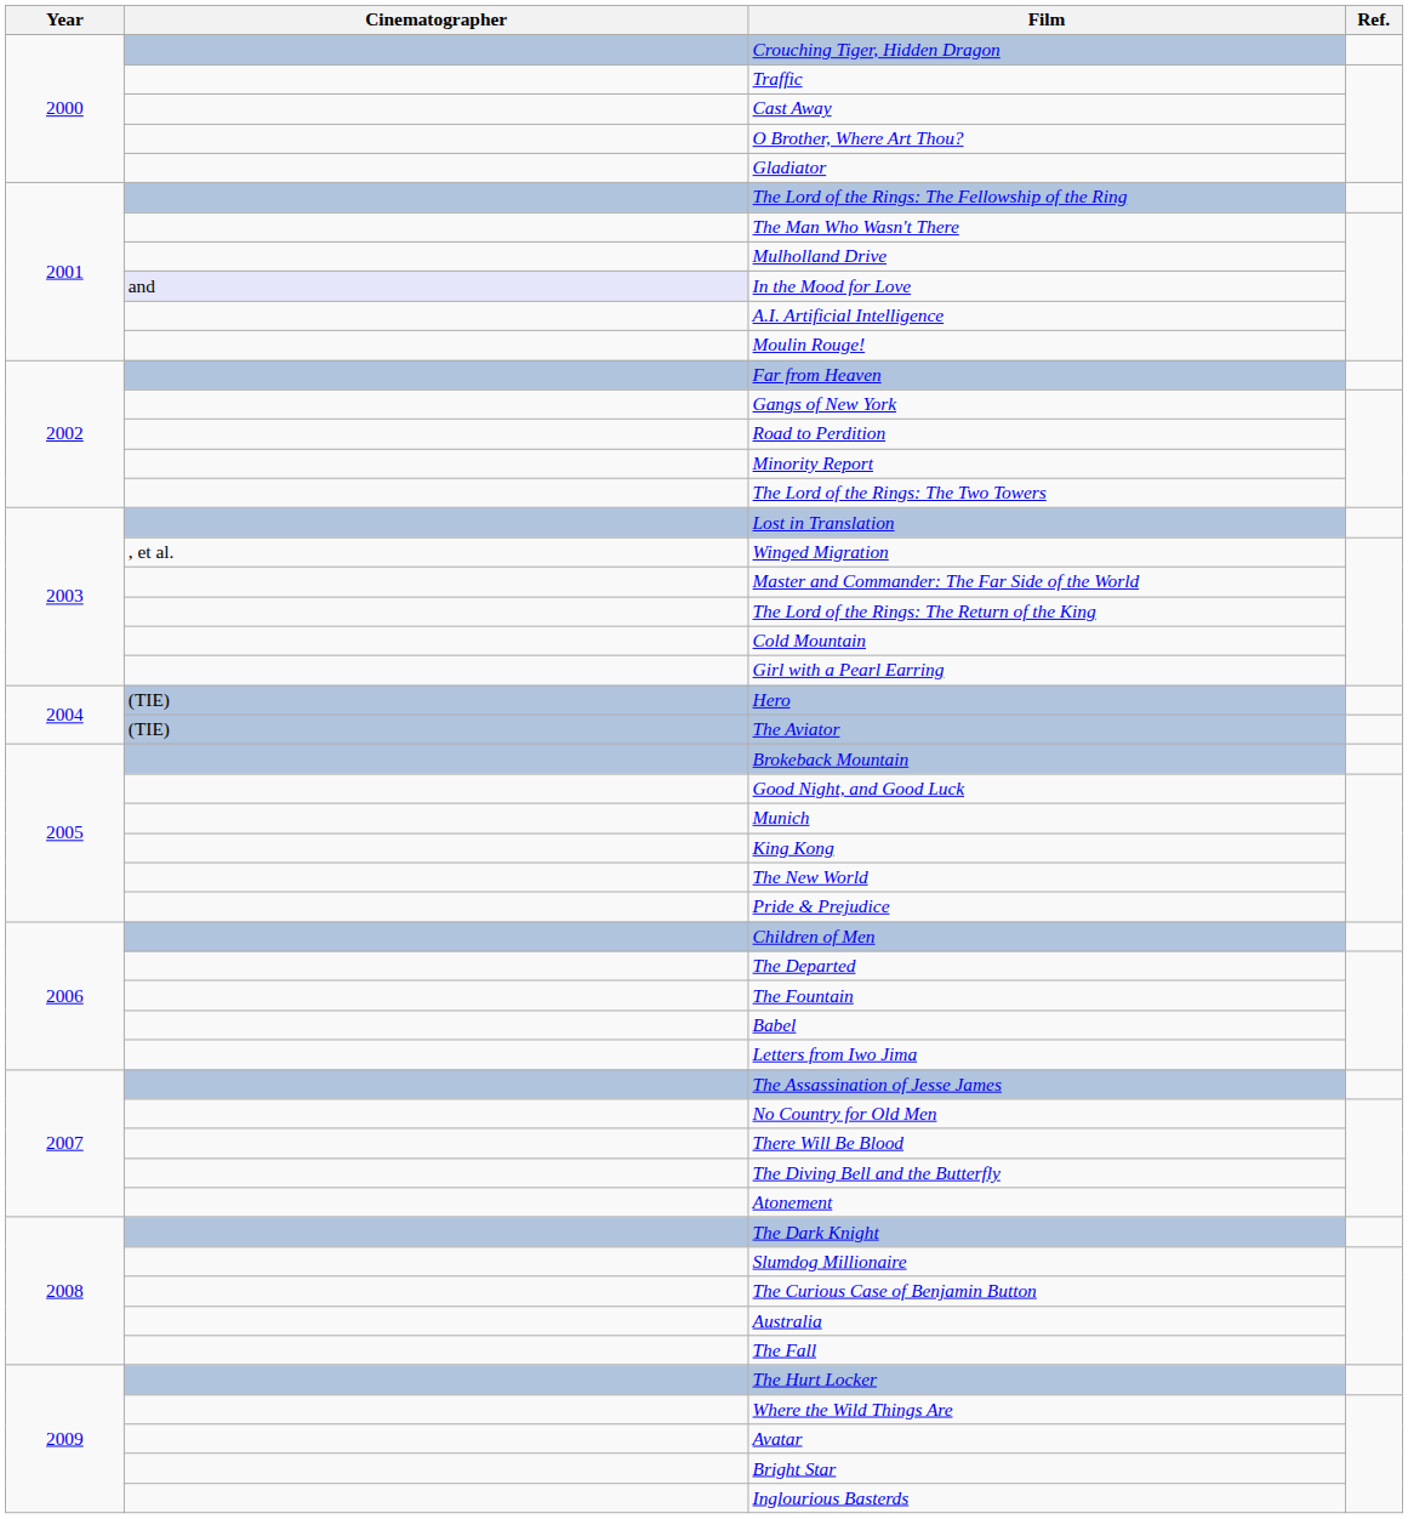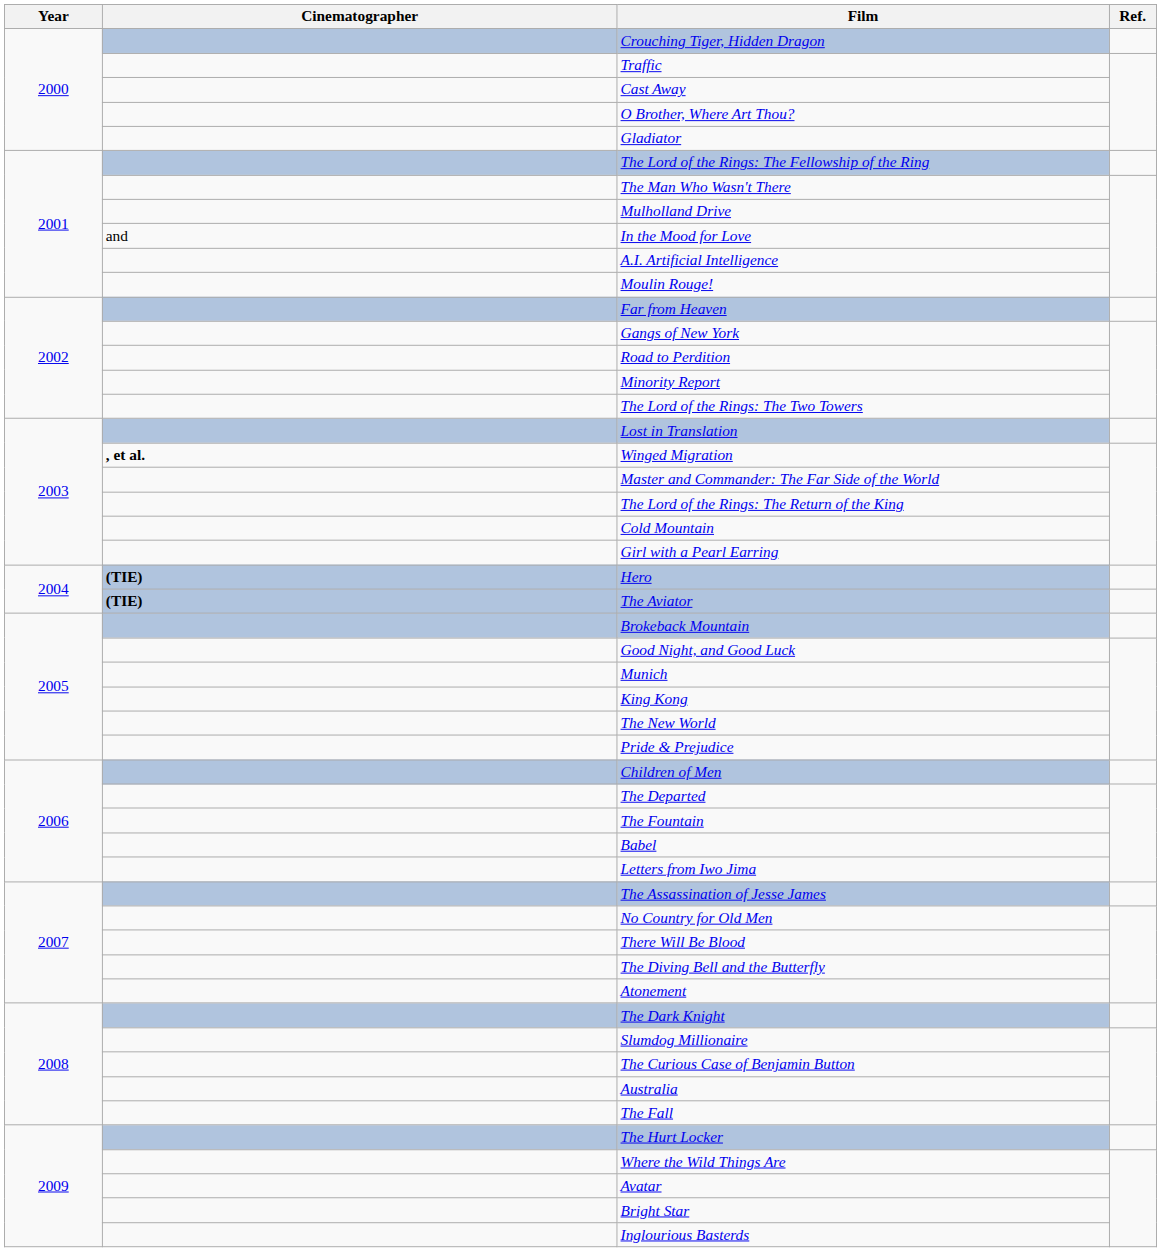In the Mood for Love | Cinematographer: lavender background -> no background
Winged Migration | Cinematographer: normal -> bold
Hero | Cinematographer: normal -> bold
The Aviator | Cinematographer: normal -> bold
